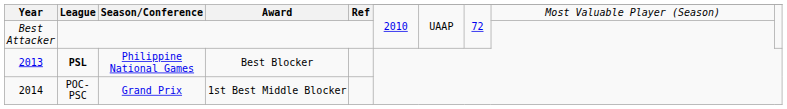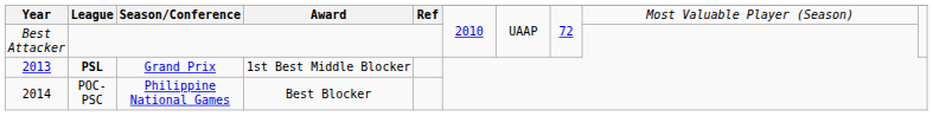2013 | Season/Conference: Philippine National Games -> Grand Prix
2013 | Award: Best Blocker -> 1st Best Middle Blocker
2014 | Season/Conference: Grand Prix -> Philippine National Games
2014 | Award: 1st Best Middle Blocker -> Best Blocker
